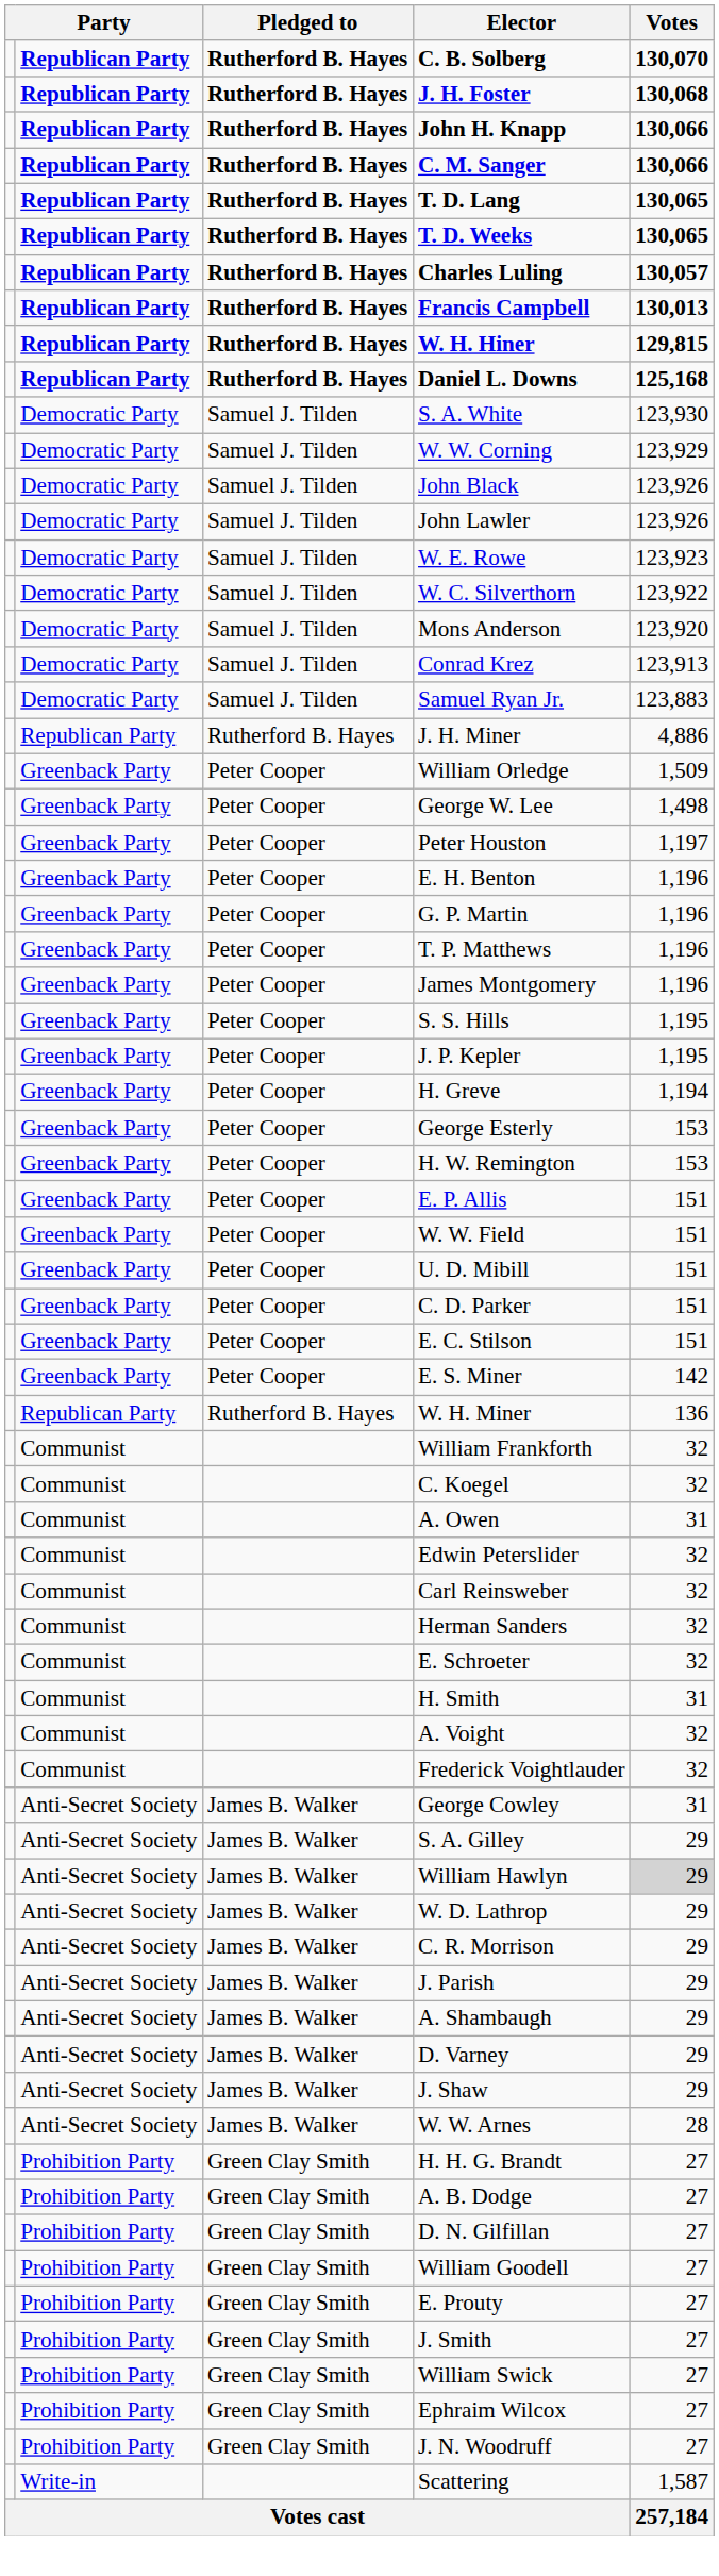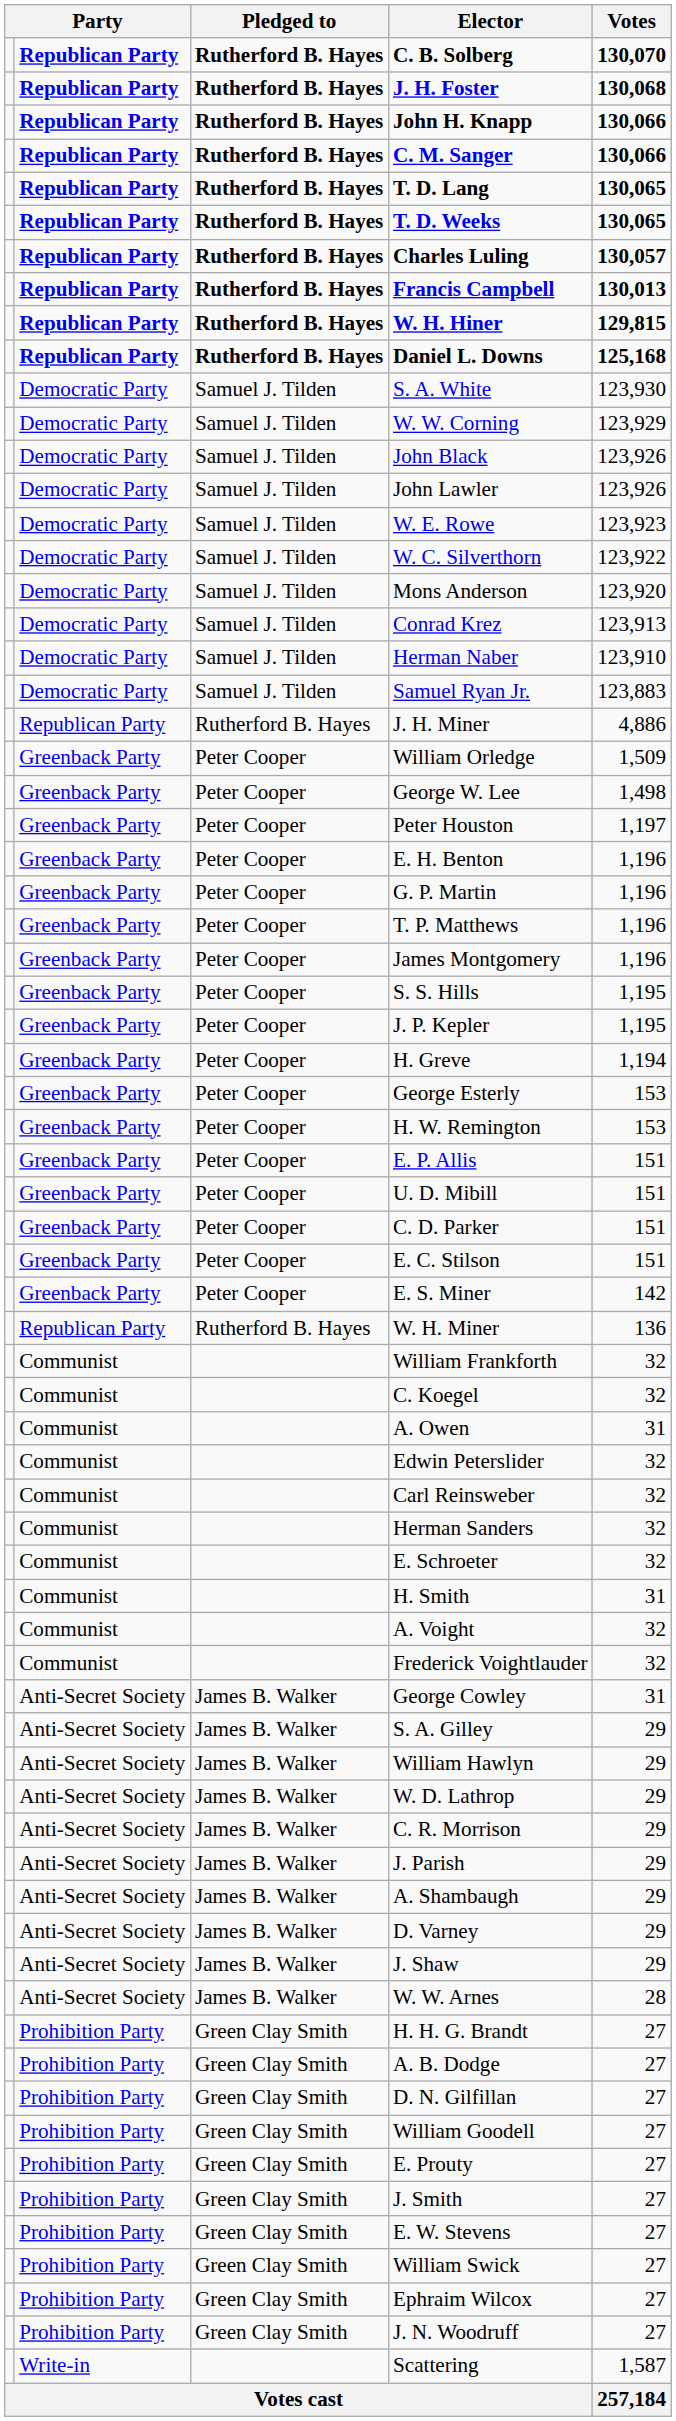+ row: Democratic Party | Samuel J. Tilden | Herman Naber | 123,910
- row: Greenback Party | Peter Cooper | W. W. Field | 151
William Hawlyn | Votes: lightgrey background -> no background
+ row: Prohibition Party | Green Clay Smith | E. W. Stevens | 27
